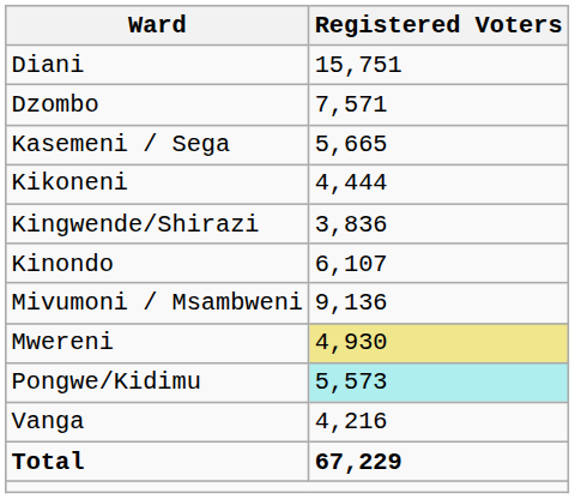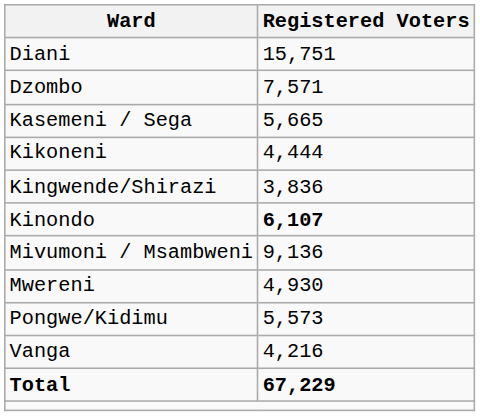Kinondo | Registered Voters: normal -> bold
Mwereni | Registered Voters: khaki background -> no background
Pongwe/Kidimu | Registered Voters: paleturquoise background -> no background
